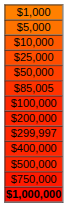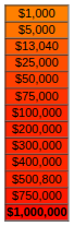row 3 | column 1: $10,000 -> $13,040
row 6 | column 1: $85,005 -> $75,000
row 9 | column 1: $299,997 -> $300,000
row 11 | column 1: $500,000 -> $500,800
